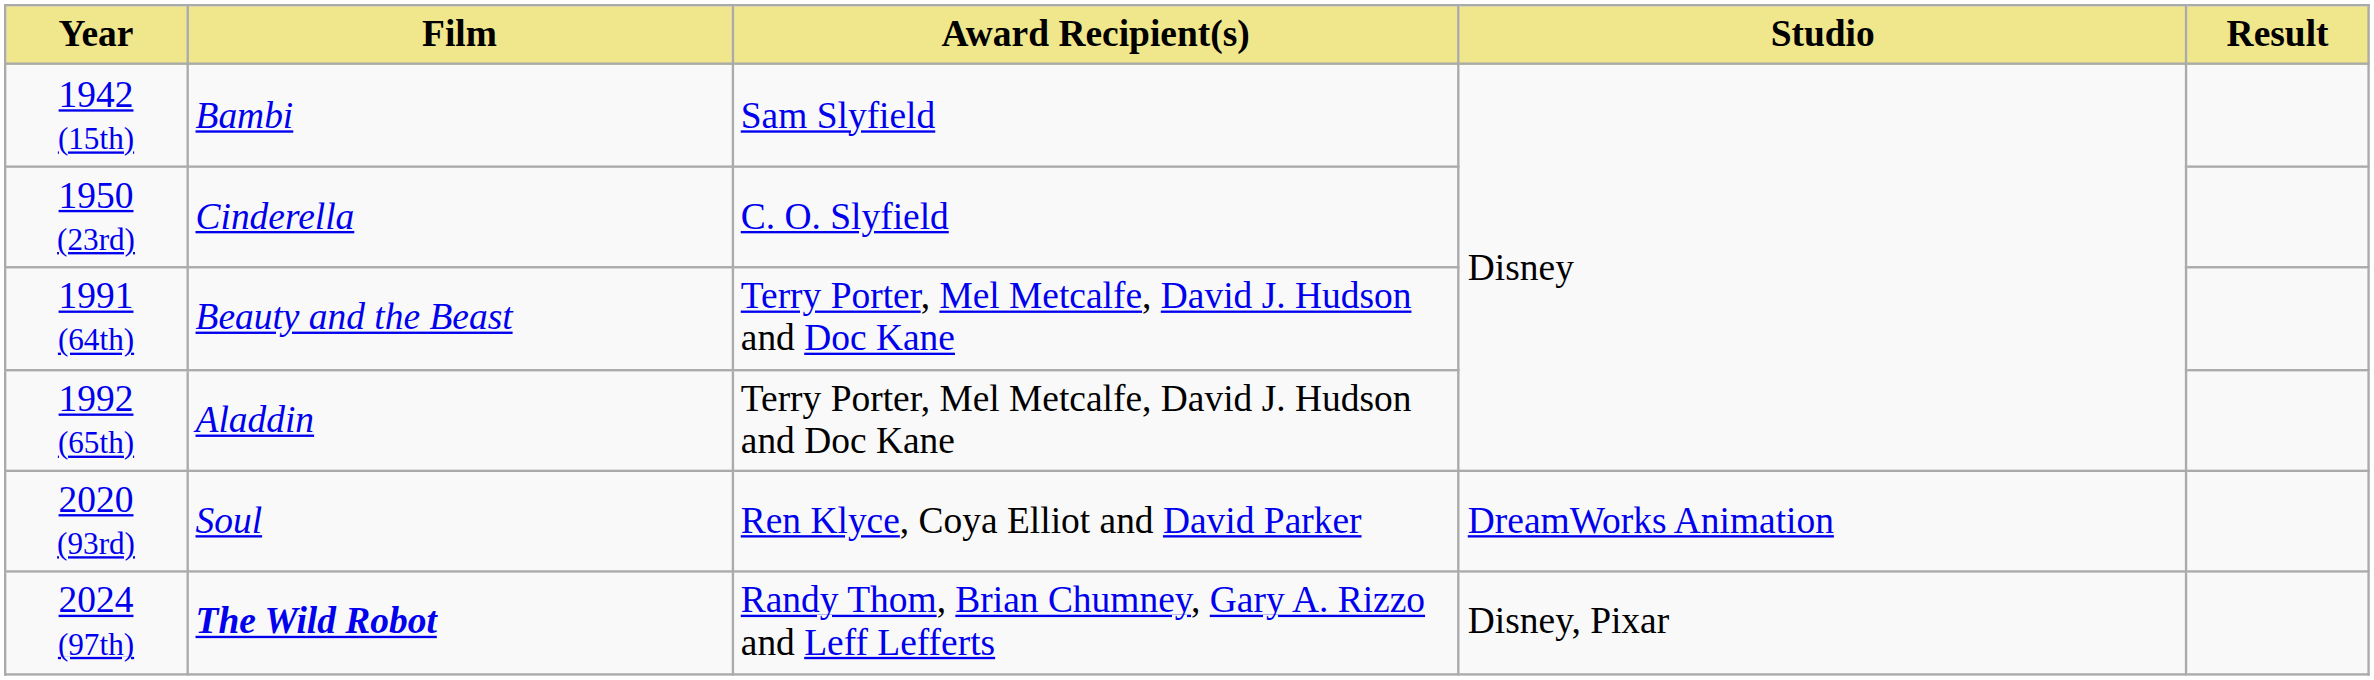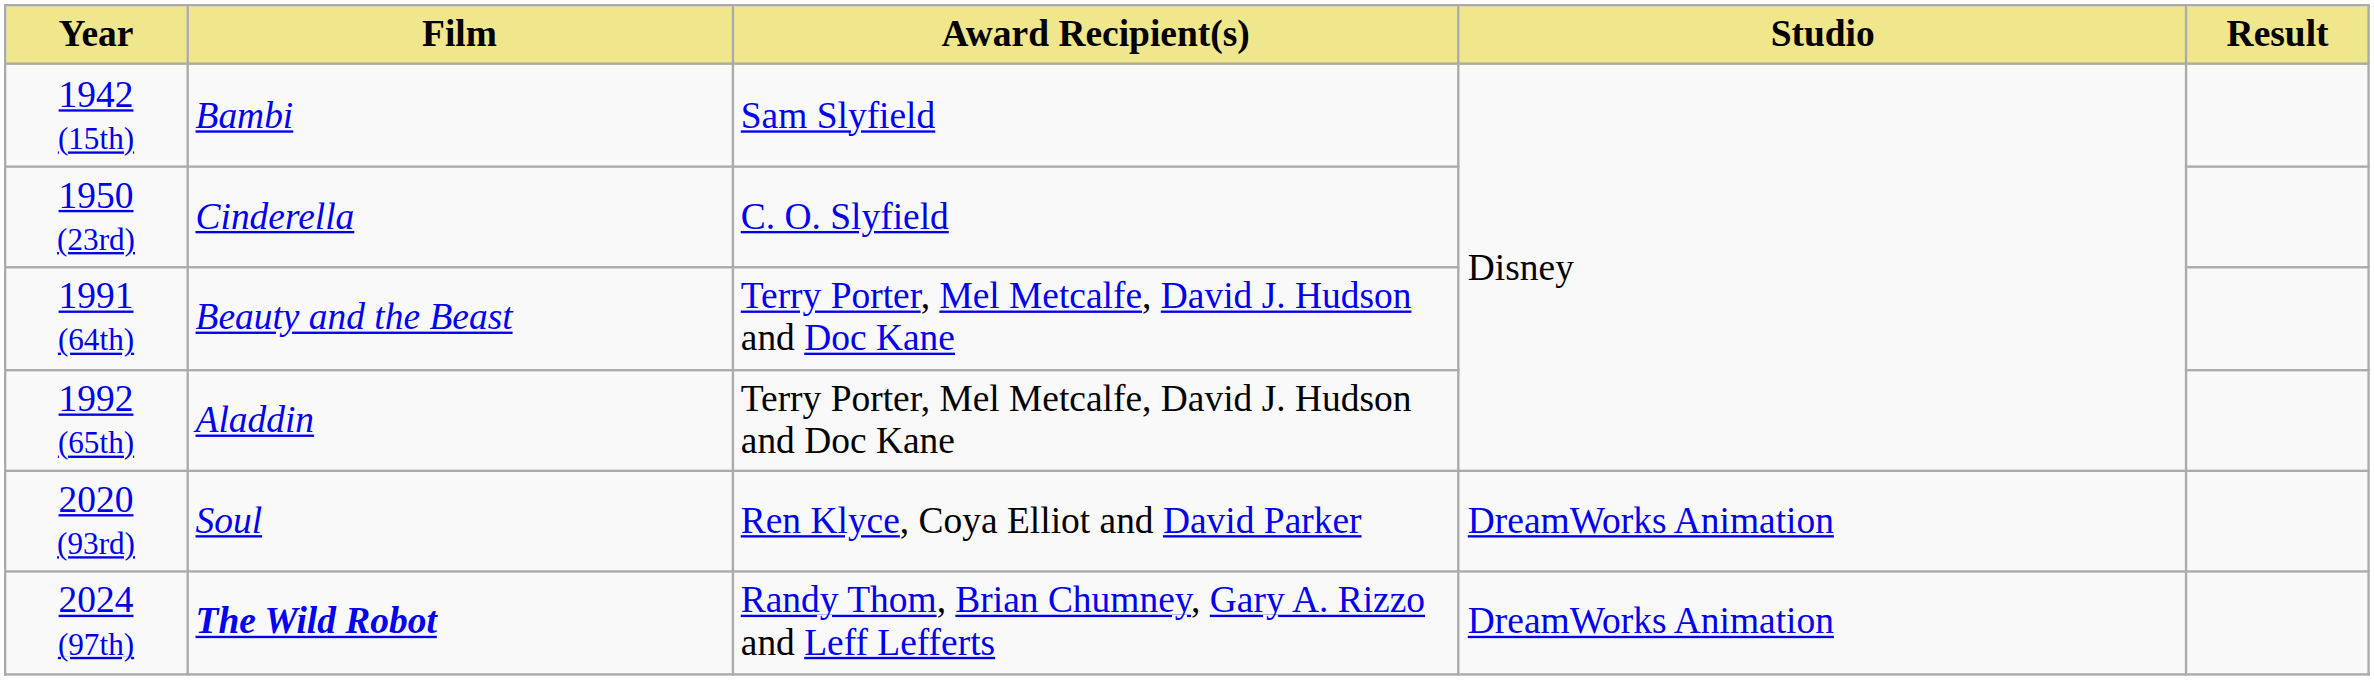2024 (97th) | Studio: Disney, Pixar -> DreamWorks Animation
